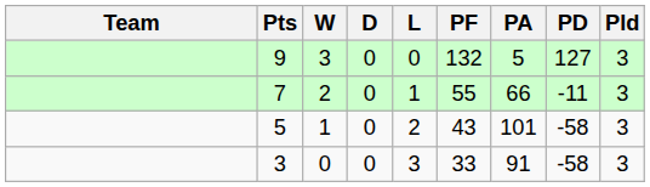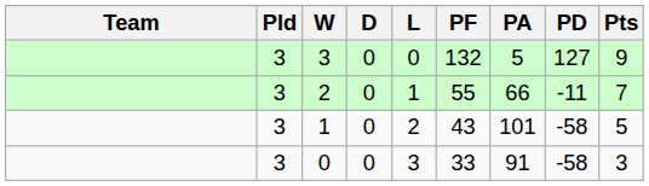columns swapped: Pld <-> Pts
